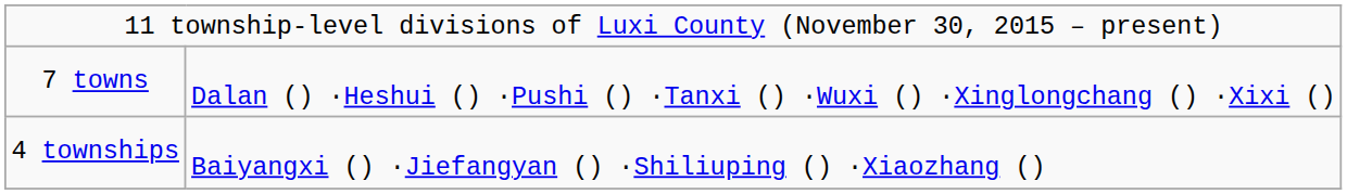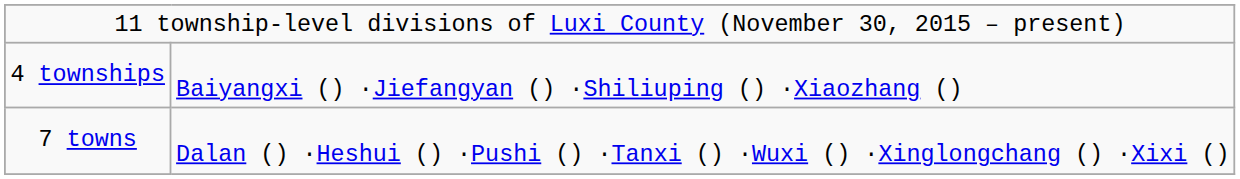rows swapped: 7 towns <-> 4 townships
